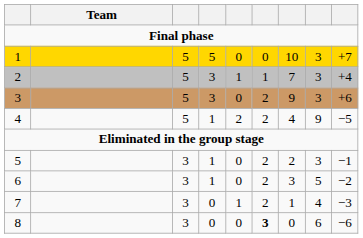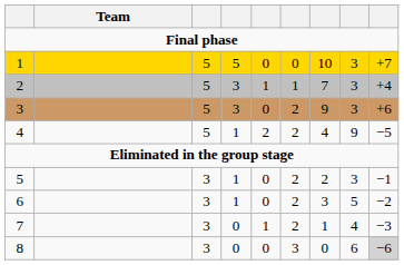8 | column 6: bold -> normal
8 | column 9: no background -> lightgrey background
